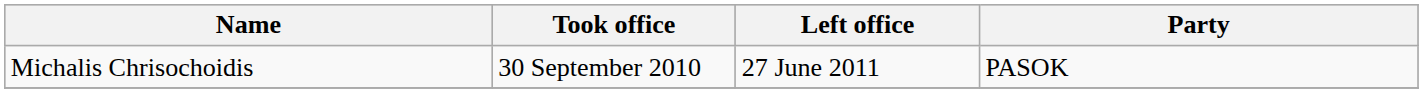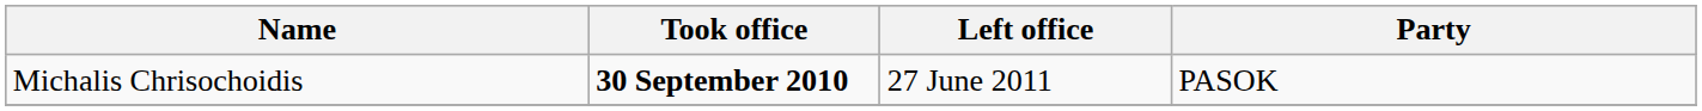Michalis Chrisochoidis | Took office: normal -> bold
